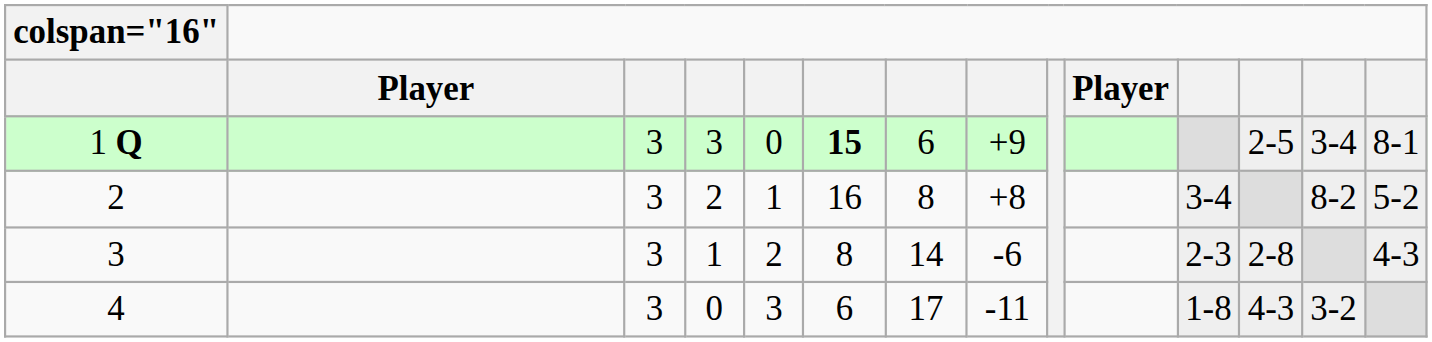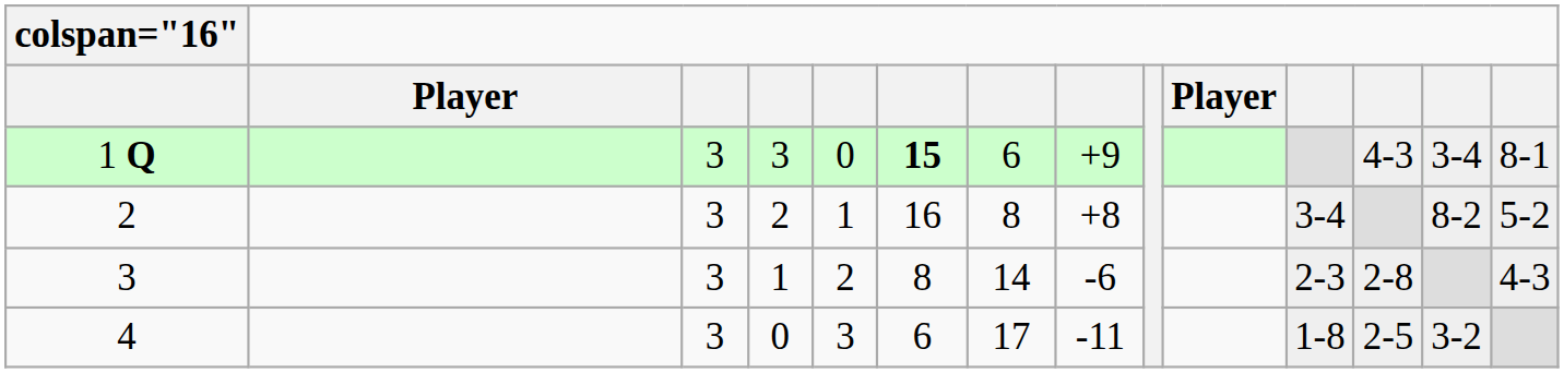1 Q | column 12: 2-5 -> 4-3
4 | column 12: 4-3 -> 2-5
